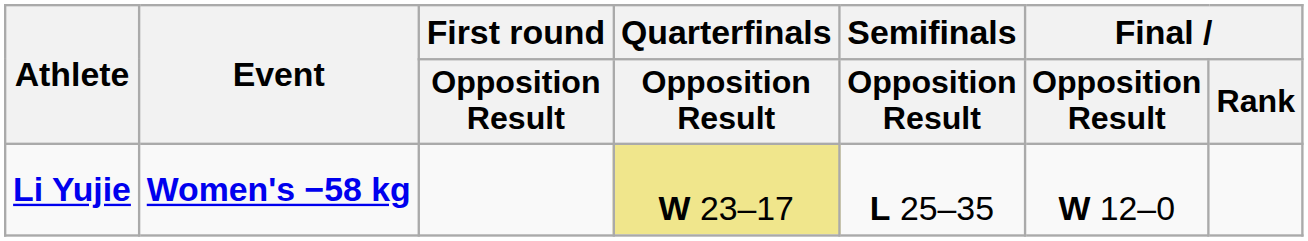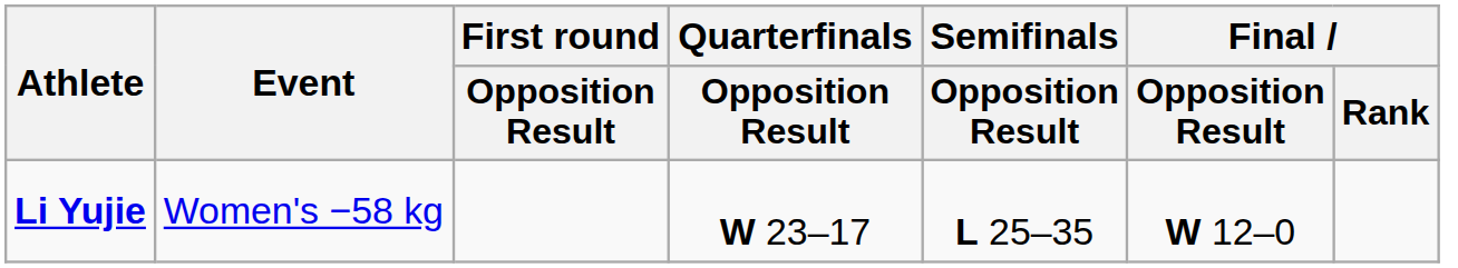Li Yujie | Event: bold -> normal
Li Yujie | Quarterfinals / Opposition Result: khaki background -> no background
